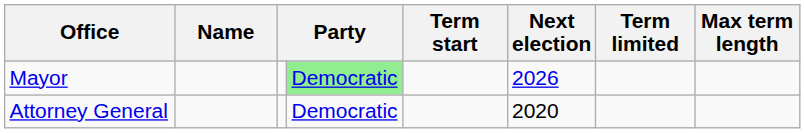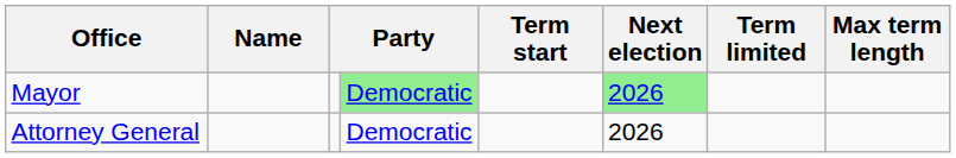Mayor | Next election: no background -> lightgreen background
Attorney General | Next election: 2020 -> 2026
